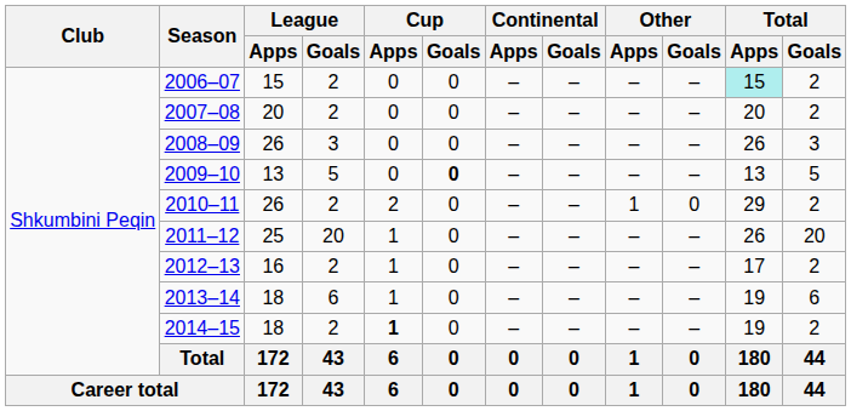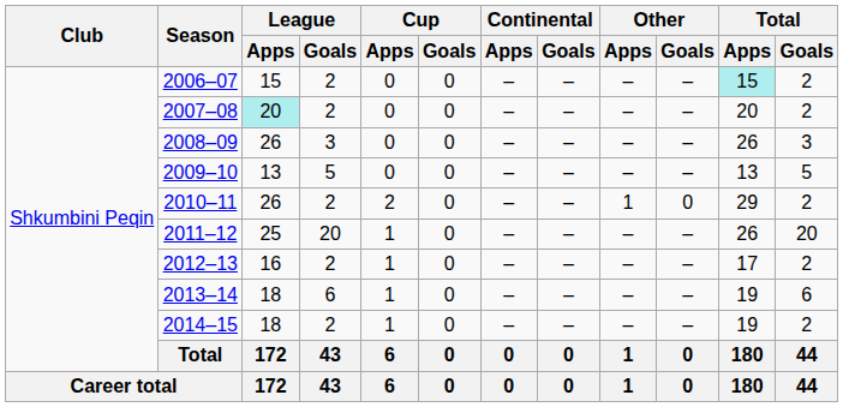2007–08 | League / Apps: no background -> paleturquoise background
2009–10 | Cup / Goals: bold -> normal
2014–15 | Cup / Apps: bold -> normal
